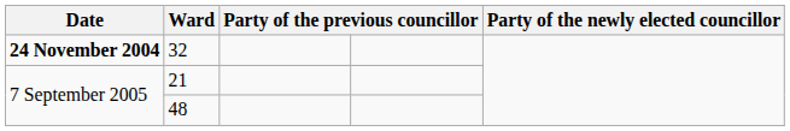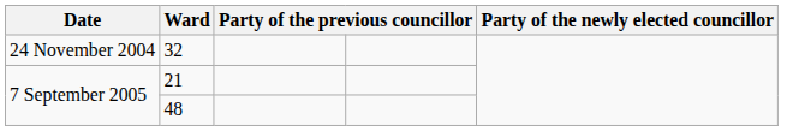32 | Date: bold -> normal
